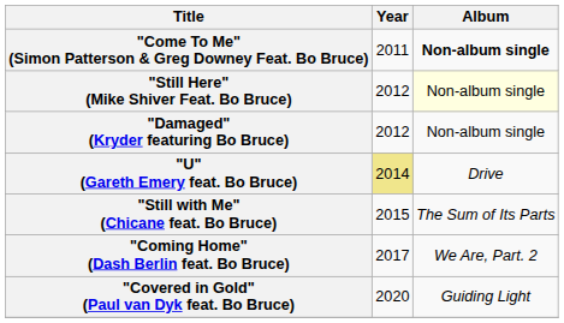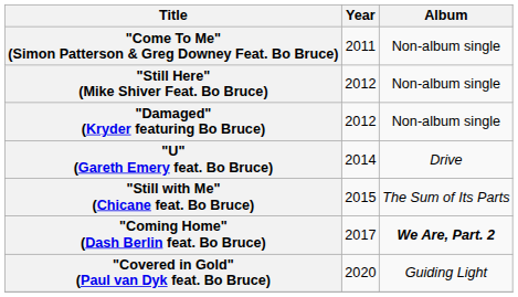"Come To Me" (Simon Patterson & Greg Downey Feat. Bo Bruce) | Album: bold -> normal
"Still Here" (Mike Shiver Feat. Bo Bruce) | Album: lightyellow background -> no background
"U" (Gareth Emery feat. Bo Bruce) | Year: khaki background -> no background
"Coming Home" (Dash Berlin feat. Bo Bruce) | Album: normal -> bold
